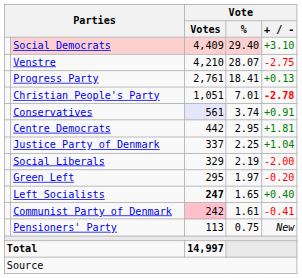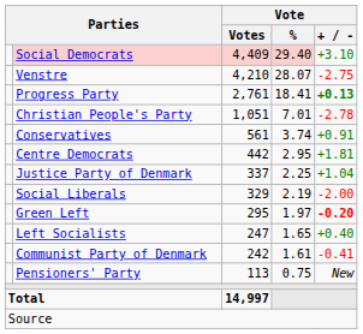Progress Party | Vote / + / -: normal -> bold
Christian People's Party | Vote / + / -: bold -> normal
Conservatives | Vote / Votes: lavender background -> no background
Green Left | Vote / + / -: normal -> bold
Left Socialists | Vote / Votes: bold -> normal
Communist Party of Denmark | Vote / Votes: pink background -> no background
